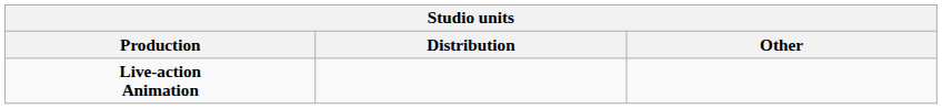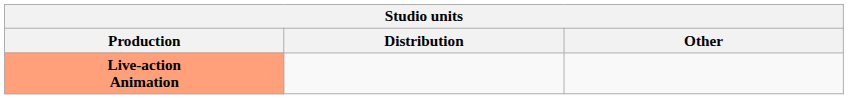Live-action Animation | Production: no background -> lightsalmon background
